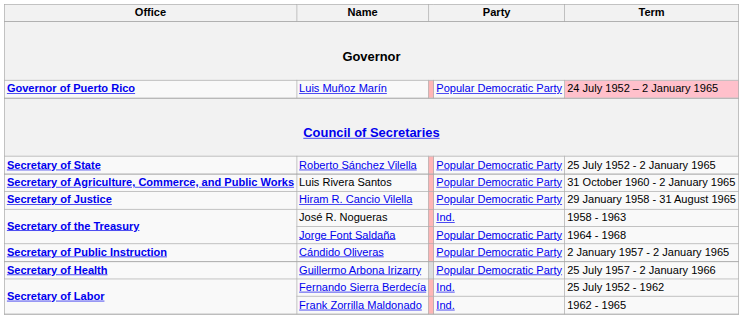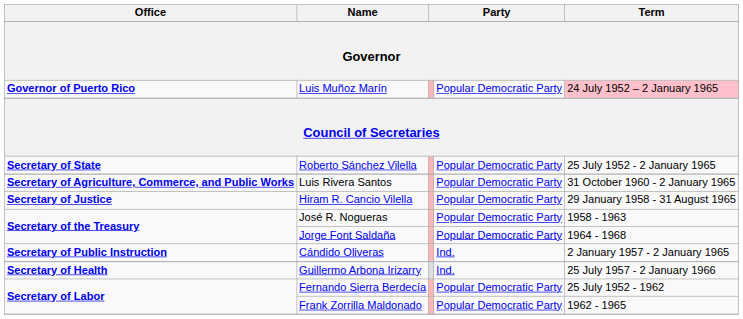José R. Nogueras | column 4: Ind. -> Popular Democratic Party
Cándido Oliveras | column 4: Popular Democratic Party -> Ind.
Guillermo Arbona Irizarry | column 4: Popular Democratic Party -> Ind.
Fernando Sierra Berdecía | column 4: Ind. -> Popular Democratic Party
Frank Zorrilla Maldonado | column 4: Ind. -> Popular Democratic Party
